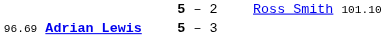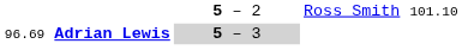96.69 Adrian Lewis | column 2: no background -> lightgrey background
